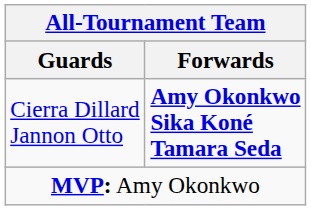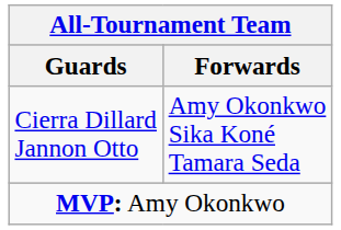Cierra Dillard Jannon Otto | Forwards: bold -> normal
